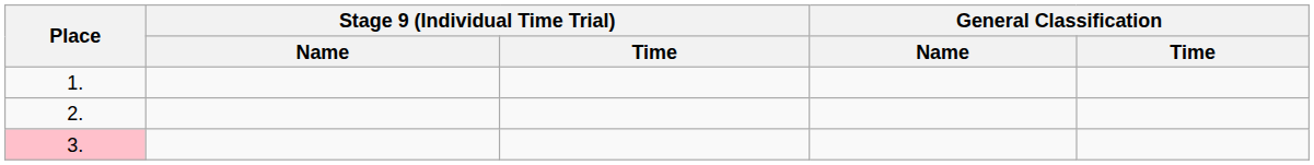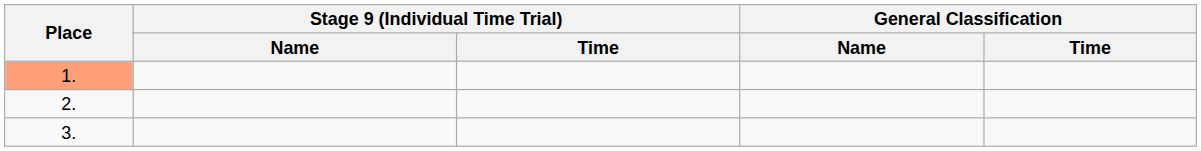1. | Place: no background -> lightsalmon background
3. | Place: pink background -> no background
